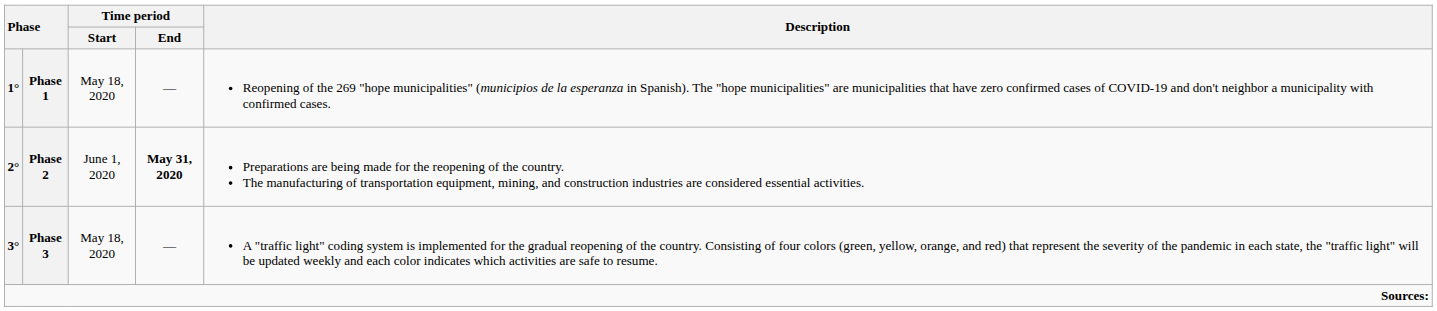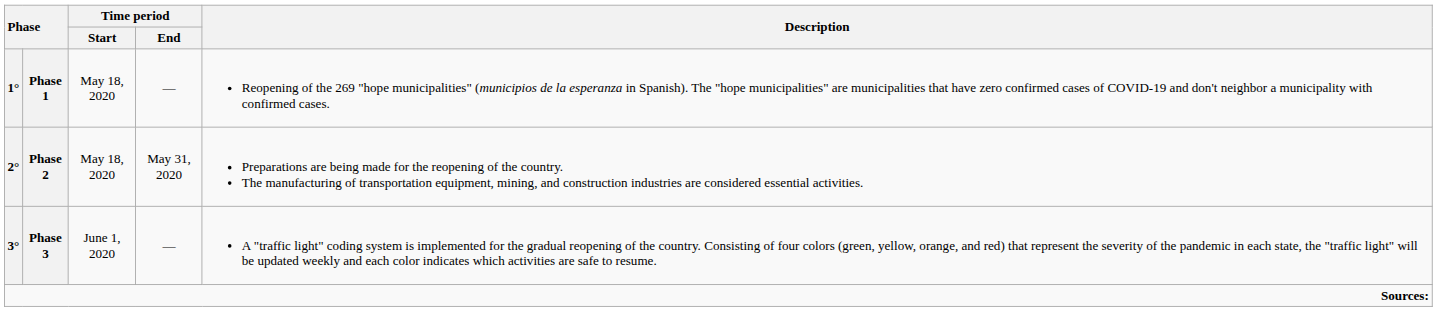Phase 2 | Time period / Start: June 1, 2020 -> May 18, 2020
Phase 2 | Time period / End: bold -> normal
Phase 3 | Time period / Start: May 18, 2020 -> June 1, 2020
